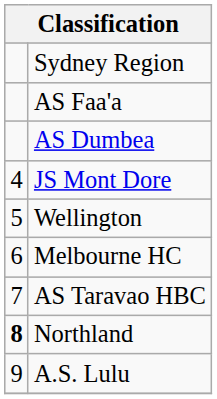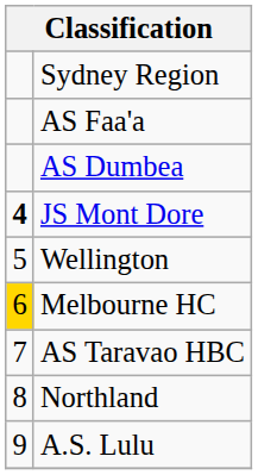JS Mont Dore | column 1: normal -> bold
Melbourne HC | column 1: no background -> gold background
Northland | column 1: bold -> normal
